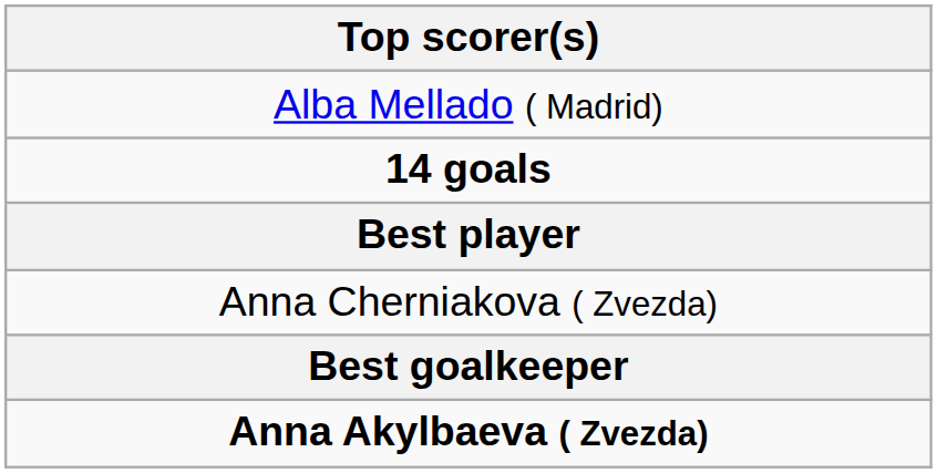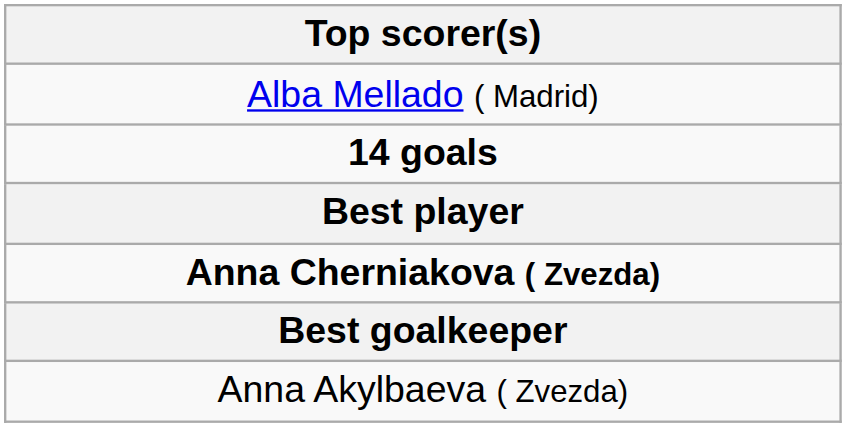Anna Cherniakova ( Zvezda) | column 1: normal -> bold
Anna Akylbaeva ( Zvezda) | column 1: bold -> normal
